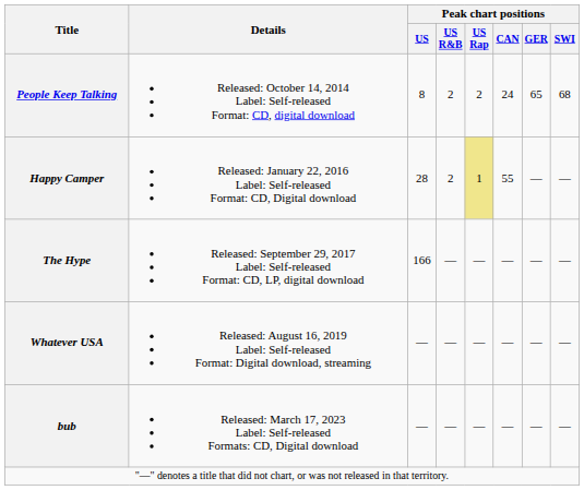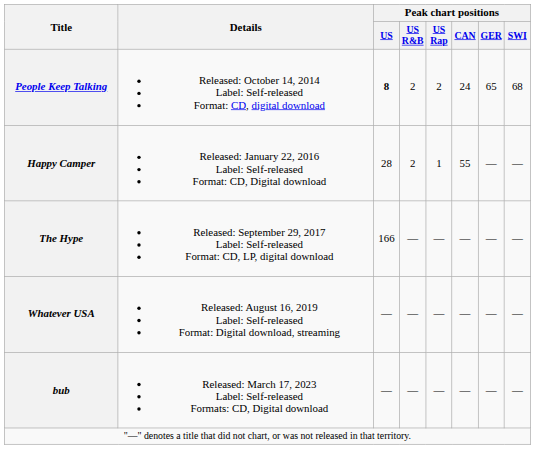People Keep Talking | Peak chart positions / US: normal -> bold
Happy Camper | Peak chart positions / US Rap: khaki background -> no background
